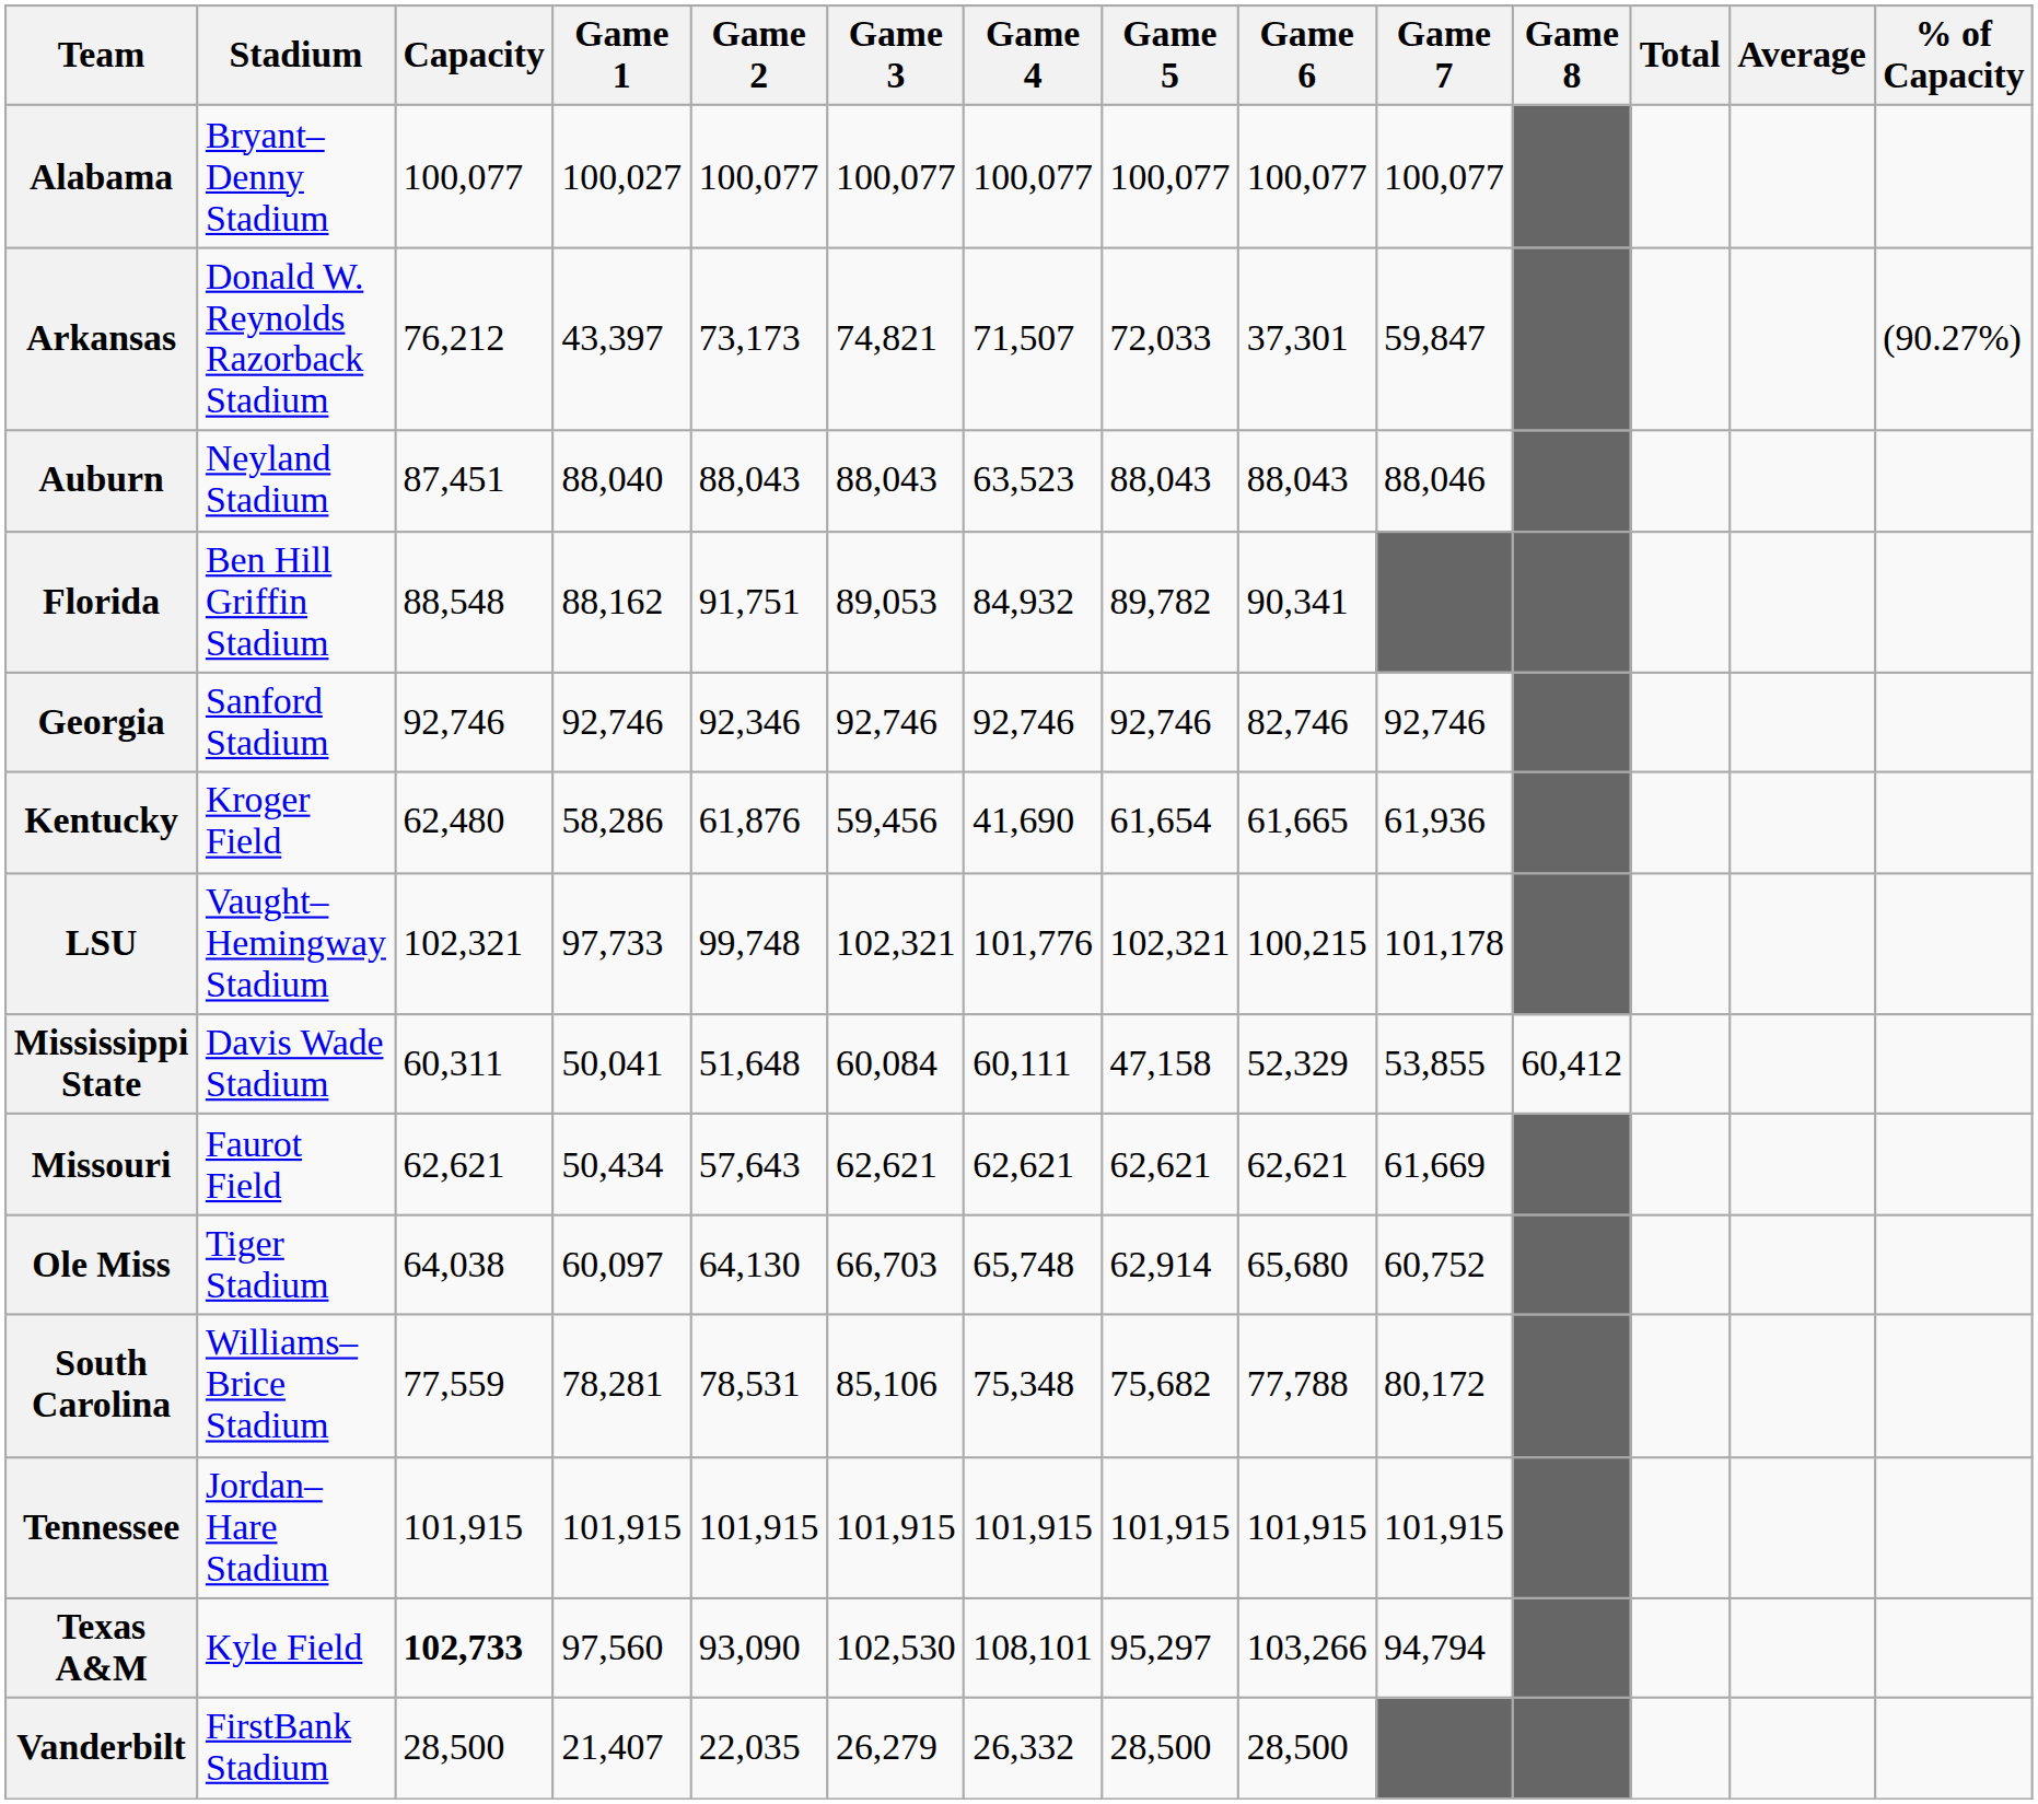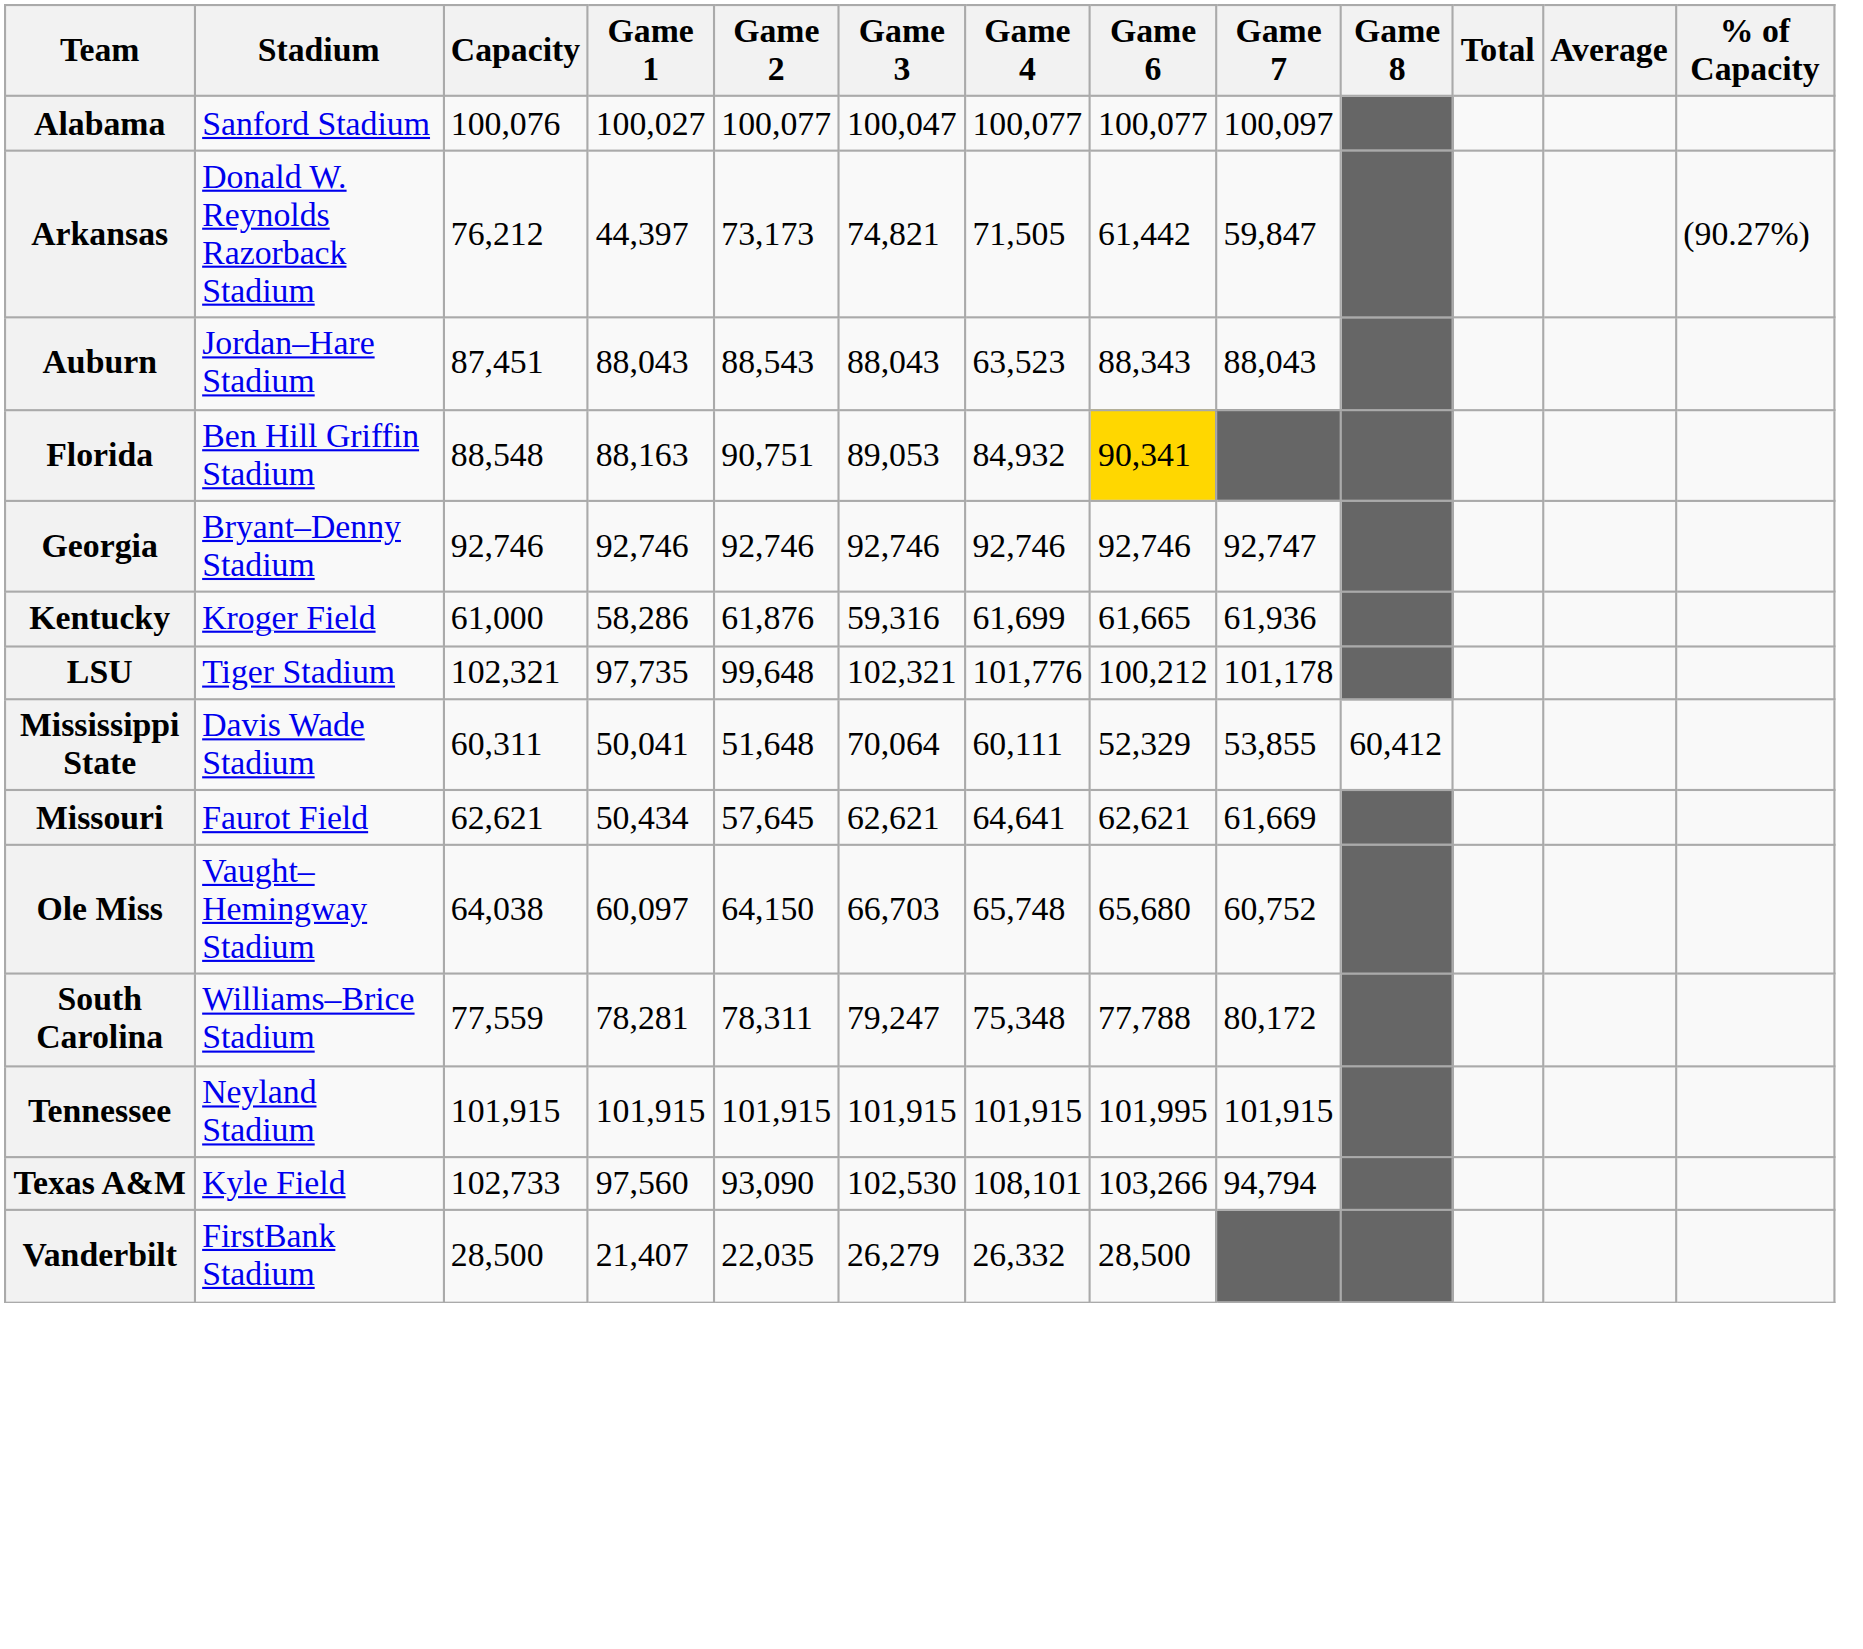- column: Game 5 | 100,077 | 72,033 | 88,043 | 89,782 | 92,746 | 61,654 | 102,321 | 47,158 | 62,621 | 62,914 | 75,682 | 101,915 | 95,297 | 28,500
Alabama | Stadium: Bryant–Denny Stadium -> Sanford Stadium
Alabama | Capacity: 100,077 -> 100,076
Alabama | Game 3: 100,077 -> 100,047
Alabama | Game 7: 100,077 -> 100,097
Arkansas | Game 1: 43,397 -> 44,397
Arkansas | Game 4: 71,507 -> 71,505
Arkansas | Game 6: 37,301 -> 61,442
Auburn | Stadium: Neyland Stadium -> Jordan–Hare Stadium
Auburn | Game 1: 88,040 -> 88,043
Auburn | Game 2: 88,043 -> 88,543
Auburn | Game 6: 88,043 -> 88,343
Auburn | Game 7: 88,046 -> 88,043
Florida | Game 1: 88,162 -> 88,163
Florida | Game 2: 91,751 -> 90,751
Florida | Game 6: no background -> gold background
Georgia | Stadium: Sanford Stadium -> Bryant–Denny Stadium
Georgia | Game 2: 92,346 -> 92,746
Georgia | Game 6: 82,746 -> 92,746
Georgia | Game 7: 92,746 -> 92,747
Kentucky | Capacity: 62,480 -> 61,000
Kentucky | Game 3: 59,456 -> 59,316
Kentucky | Game 4: 41,690 -> 61,699
LSU | Stadium: Vaught–Hemingway Stadium -> Tiger Stadium
LSU | Game 1: 97,733 -> 97,735
LSU | Game 2: 99,748 -> 99,648
LSU | Game 6: 100,215 -> 100,212
Mississippi State | Game 3: 60,084 -> 70,064
Missouri | Game 2: 57,643 -> 57,645
Missouri | Game 4: 62,621 -> 64,641
Ole Miss | Stadium: Tiger Stadium -> Vaught–Hemingway Stadium
Ole Miss | Game 2: 64,130 -> 64,150
South Carolina | Game 2: 78,531 -> 78,311
South Carolina | Game 3: 85,106 -> 79,247
Tennessee | Stadium: Jordan–Hare Stadium -> Neyland Stadium
Tennessee | Game 6: 101,915 -> 101,995
Texas A&M | Capacity: bold -> normal
